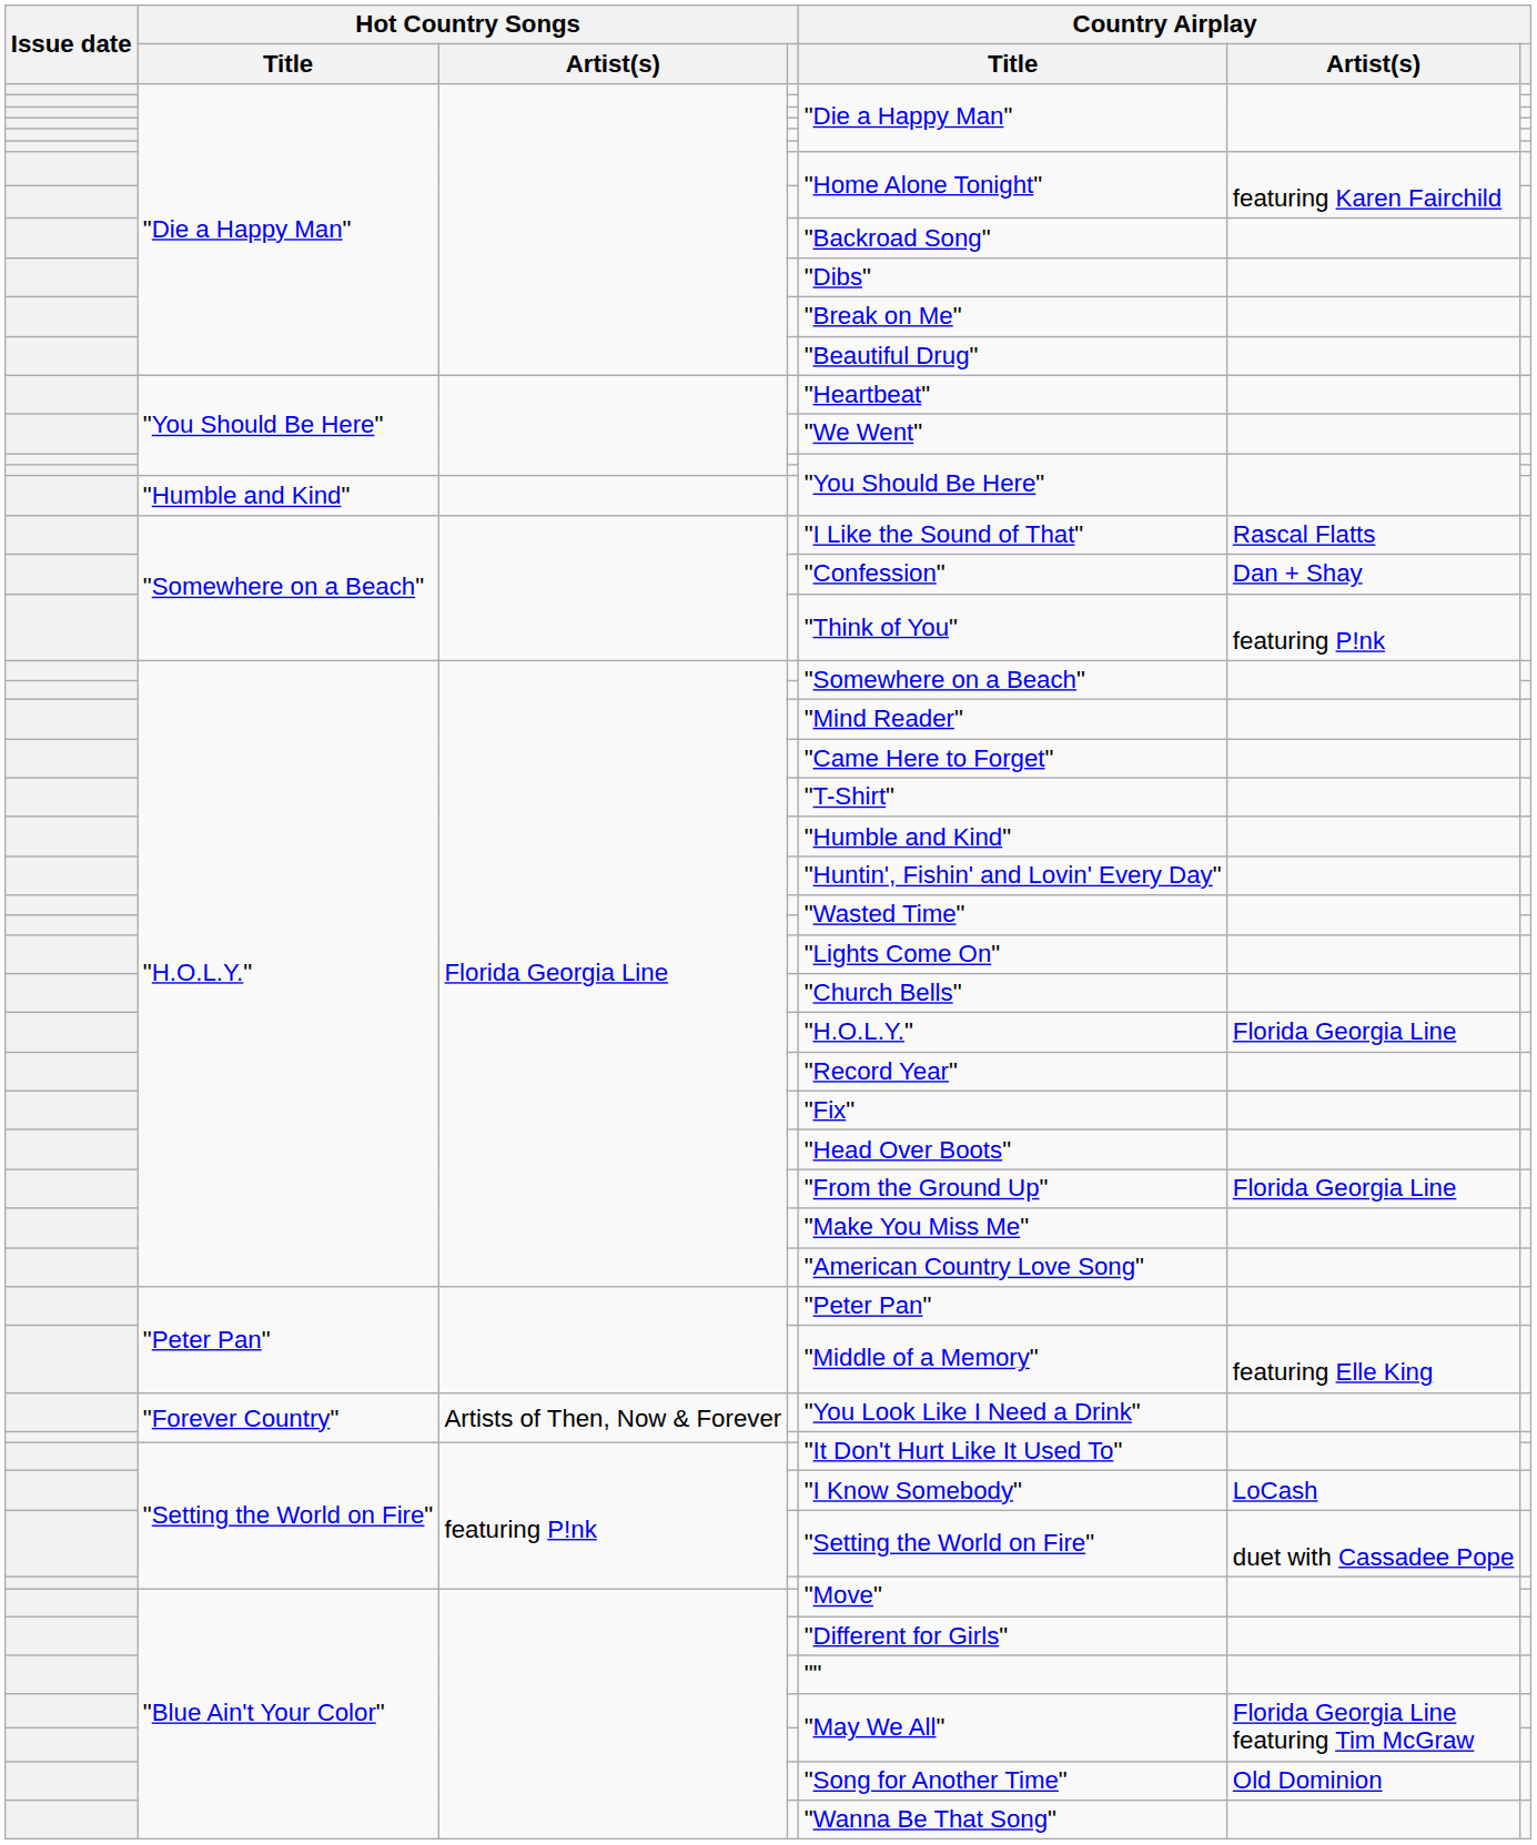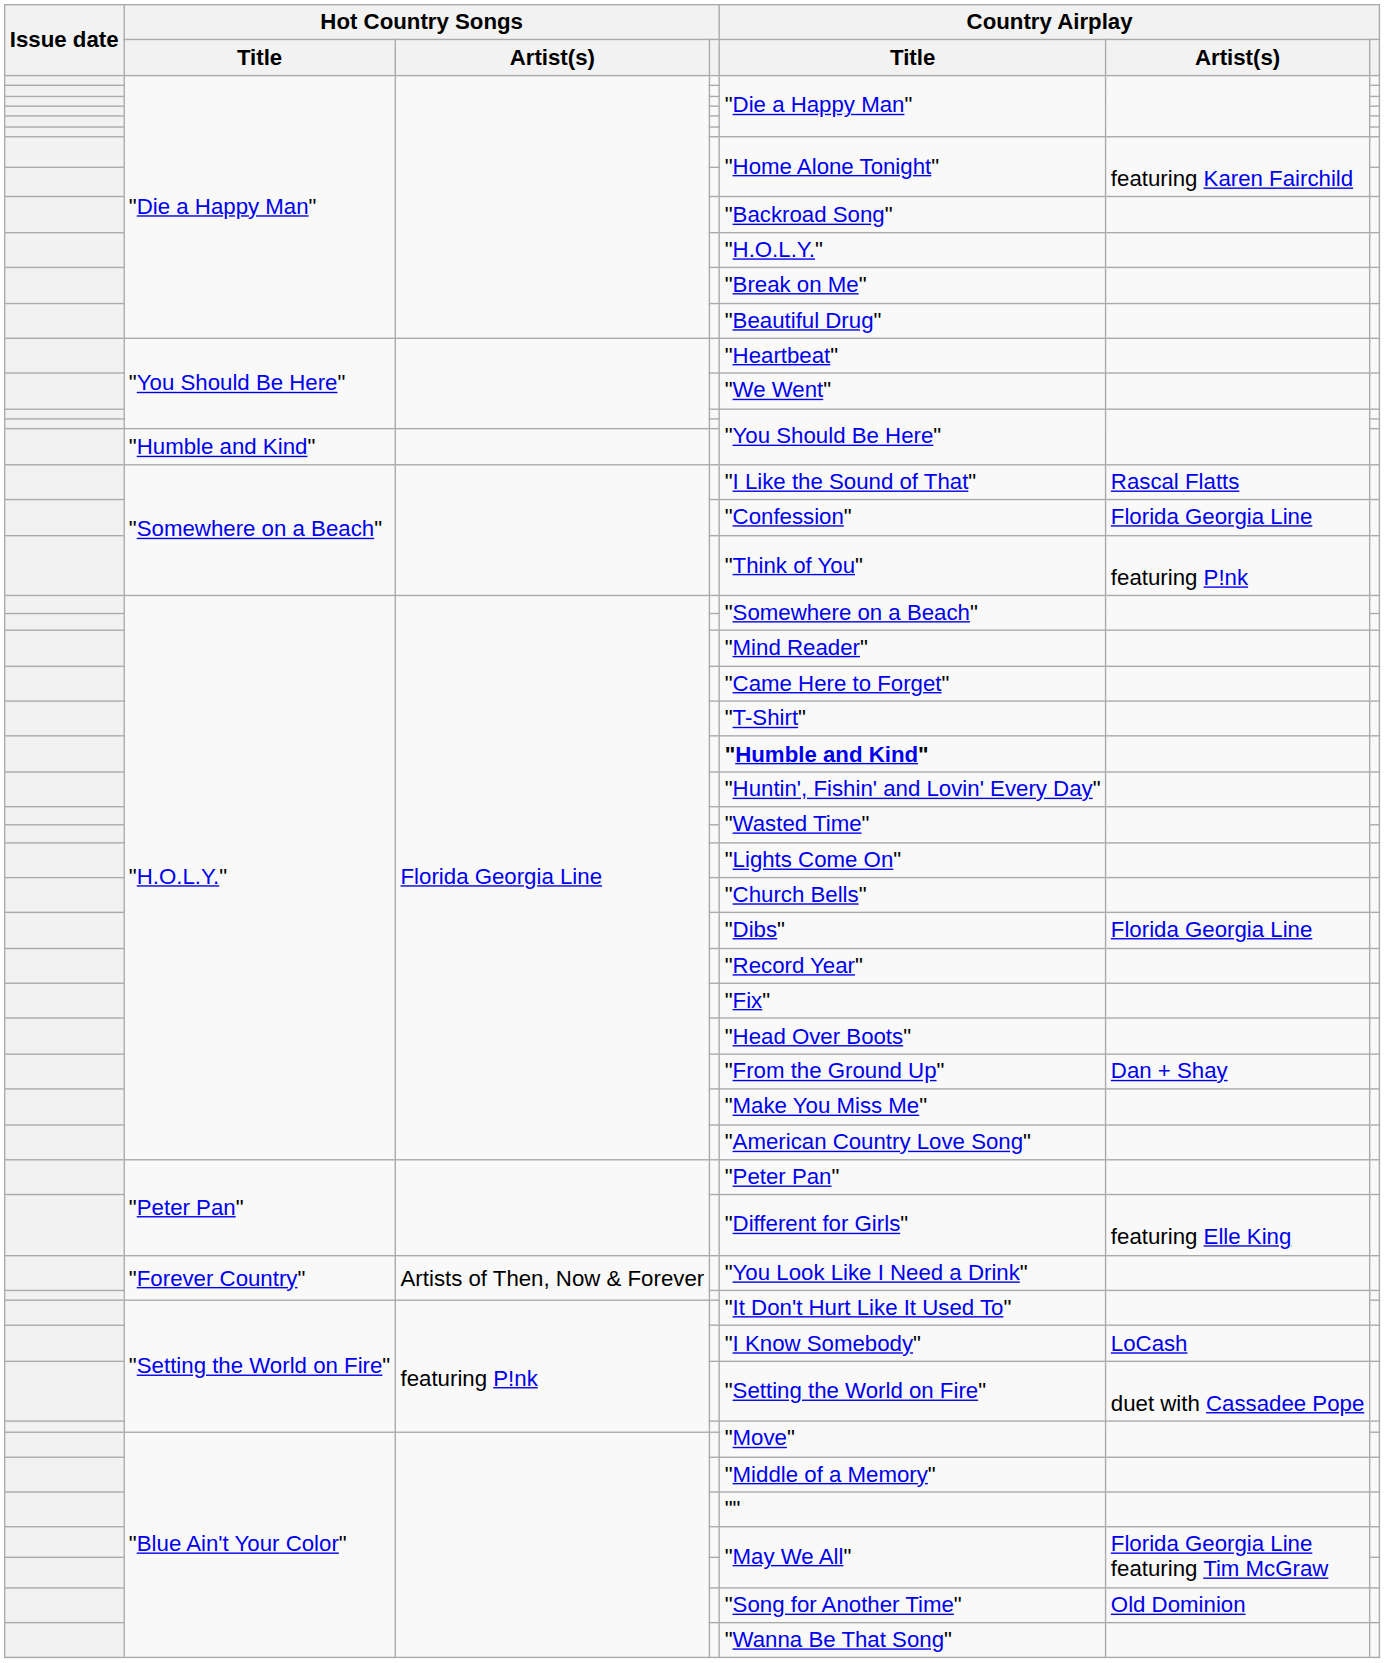row 12 | Country Airplay / Title: "Dibs" -> "H.O.L.Y."
row 21 | Country Airplay / Artist(s): Dan + Shay -> Florida Georgia Line
row 28 | Country Airplay / Title: normal -> bold
row 34 | Country Airplay / Title: "H.O.L.Y." -> "Dibs"
row 38 | Country Airplay / Artist(s): Florida Georgia Line -> Dan + Shay
row 42 | Country Airplay / Title: "Middle of a Memory" -> "Different for Girls"
row 50 | Country Airplay / Title: "Different for Girls" -> "Middle of a Memory"
